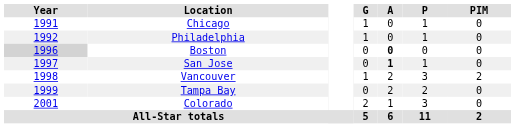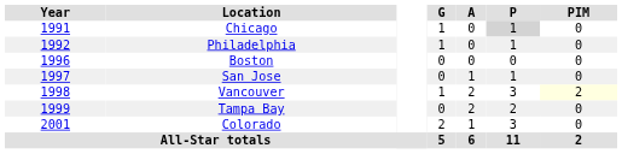Chicago | P: no background -> lightgrey background
Boston | Year: lightgrey background -> no background
Boston | A: bold -> normal
San Jose | A: bold -> normal
Vancouver | PIM: no background -> lightyellow background
